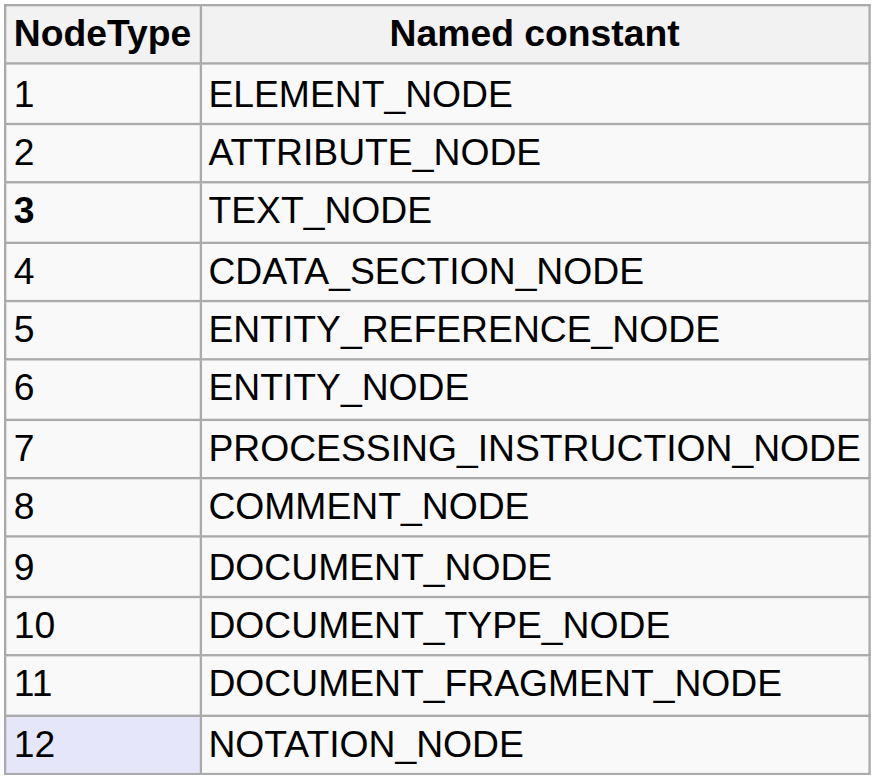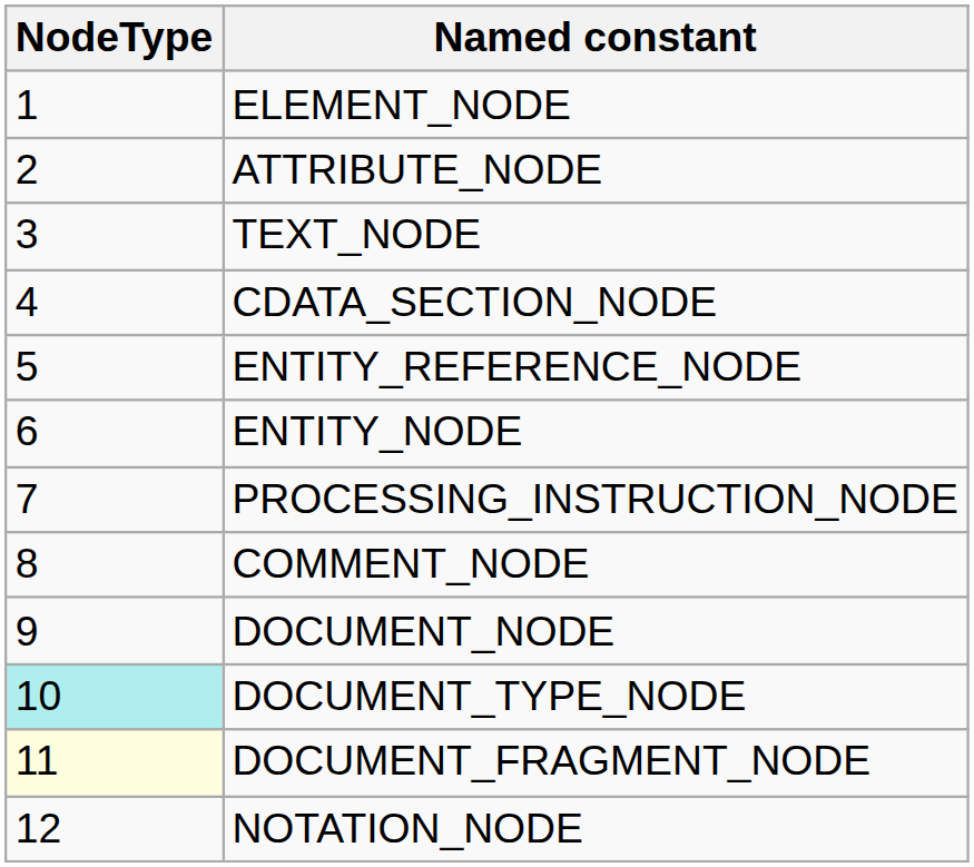TEXT_NODE | NodeType: bold -> normal
DOCUMENT_TYPE_NODE | NodeType: no background -> paleturquoise background
DOCUMENT_FRAGMENT_NODE | NodeType: no background -> lightyellow background
NOTATION_NODE | NodeType: lavender background -> no background
